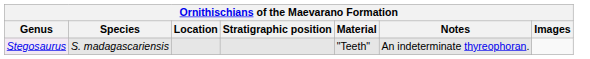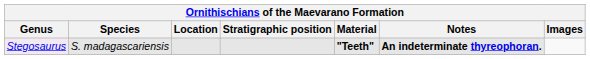Stegosaurus | Material: normal -> bold
Stegosaurus | Notes: normal -> bold
